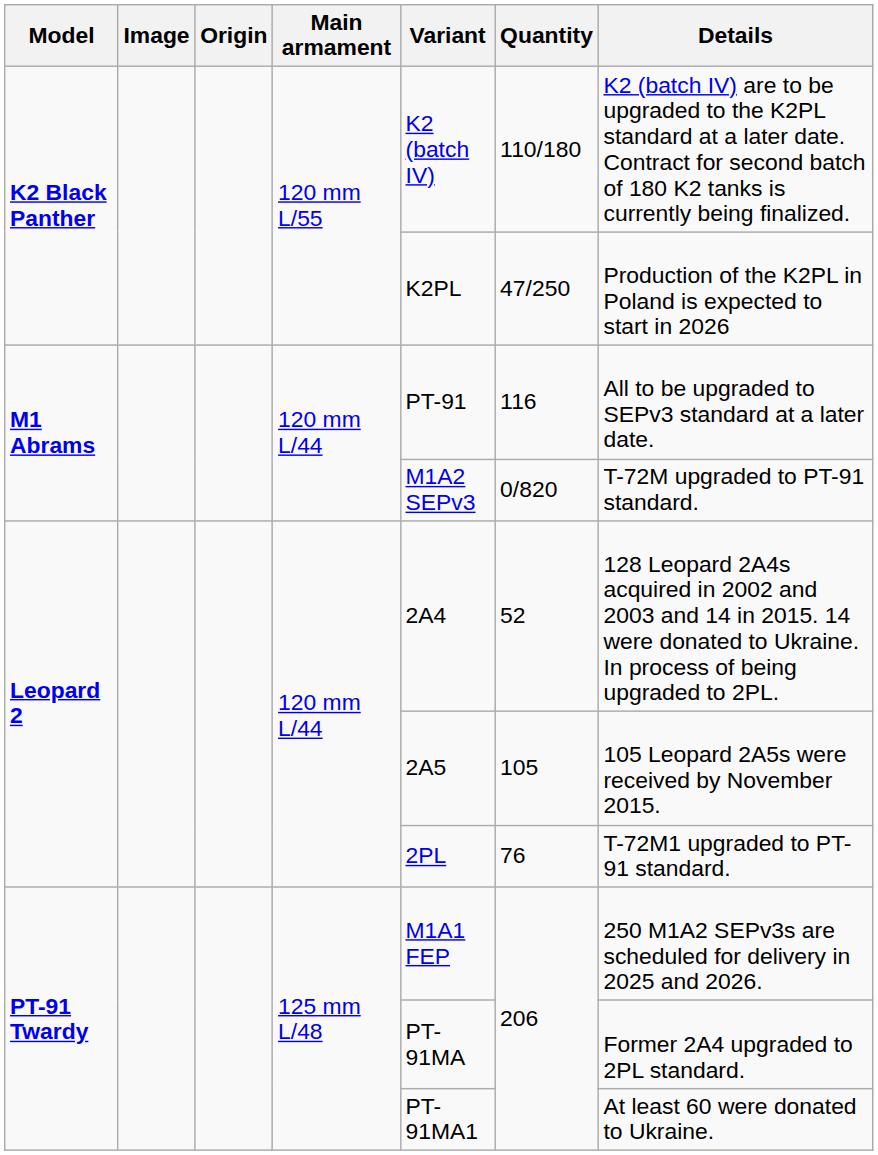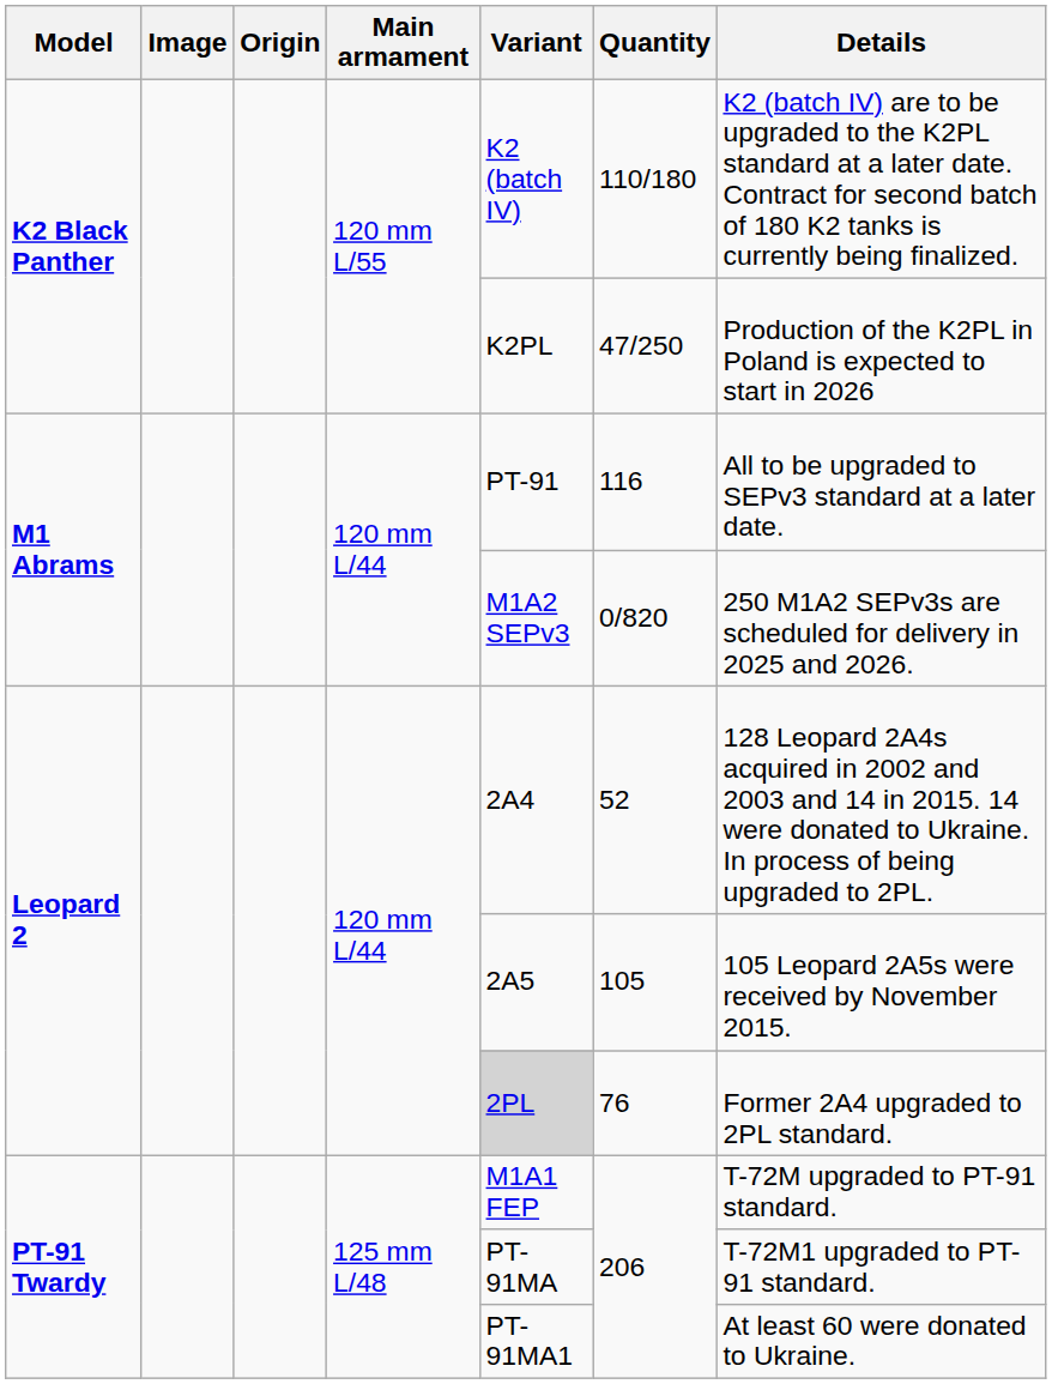row 5 | Details: T-72M upgraded to PT-91 standard. -> 250 M1A2 SEPv3s are scheduled for delivery in 2025 and 2026.
row 8 | Variant: no background -> lightgrey background
row 8 | Details: T-72M1 upgraded to PT-91 standard. -> Former 2A4 upgraded to 2PL standard.
row 9 | Details: 250 M1A2 SEPv3s are scheduled for delivery in 2025 and 2026. -> T-72M upgraded to PT-91 standard.
row 10 | Details: Former 2A4 upgraded to 2PL standard. -> T-72M1 upgraded to PT-91 standard.
